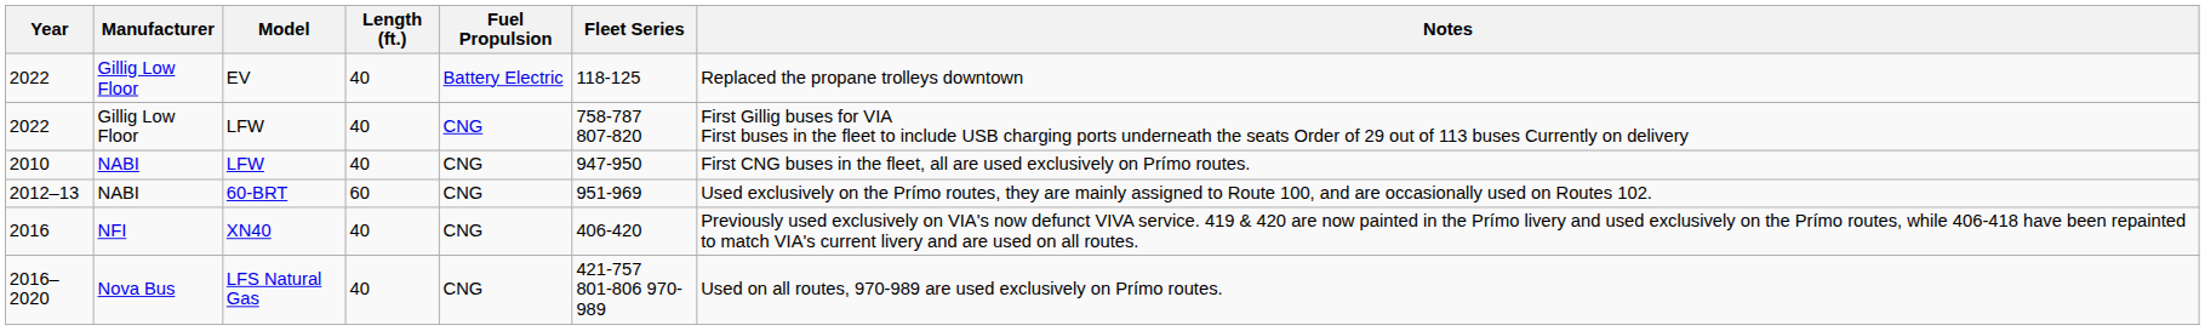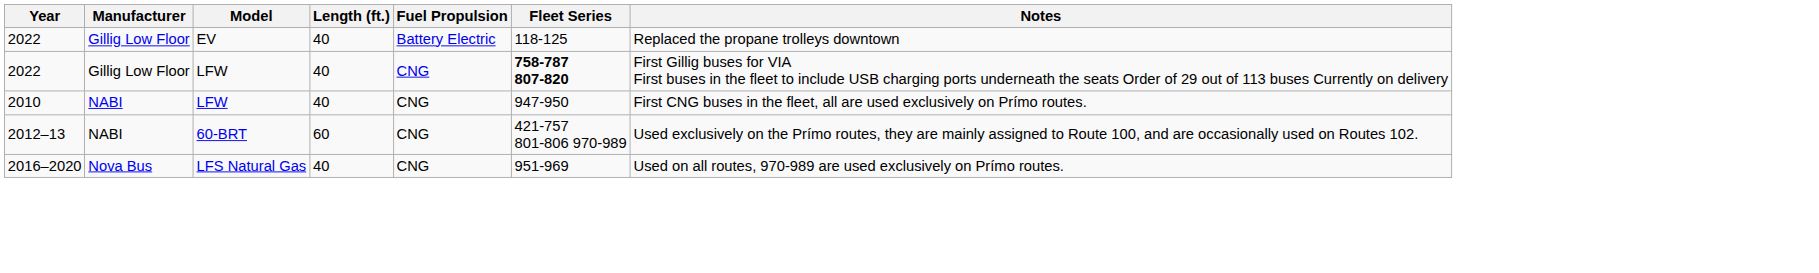2022 / LFW | Fleet Series: normal -> bold
2012–13 | Fleet Series: 951-969 -> 421-757 801-806 970-989
- row: 2016 | NFI | XN40 | 40 | CNG | 406-420 | Previously used exclusively on VIA's now defunct VIVA service. 419 & 420 are now painted in the Prímo livery and used exclusively on the Prímo routes, while 406-418 have been repainted to match VIA's current livery and are used on all routes.
2016–2020 | Fleet Series: 421-757 801-806 970-989 -> 951-969
